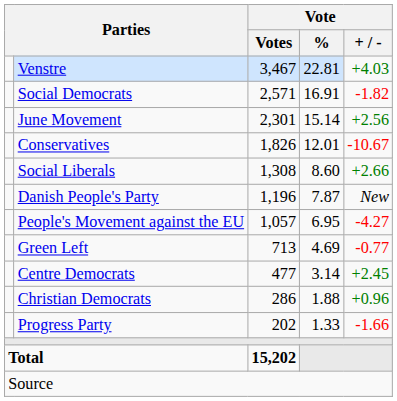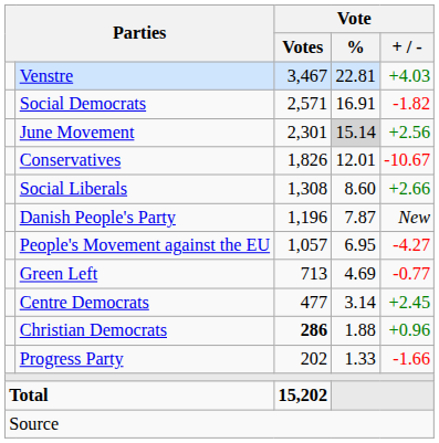June Movement | Vote / %: no background -> lightgrey background
Christian Democrats | Vote / Votes: normal -> bold
